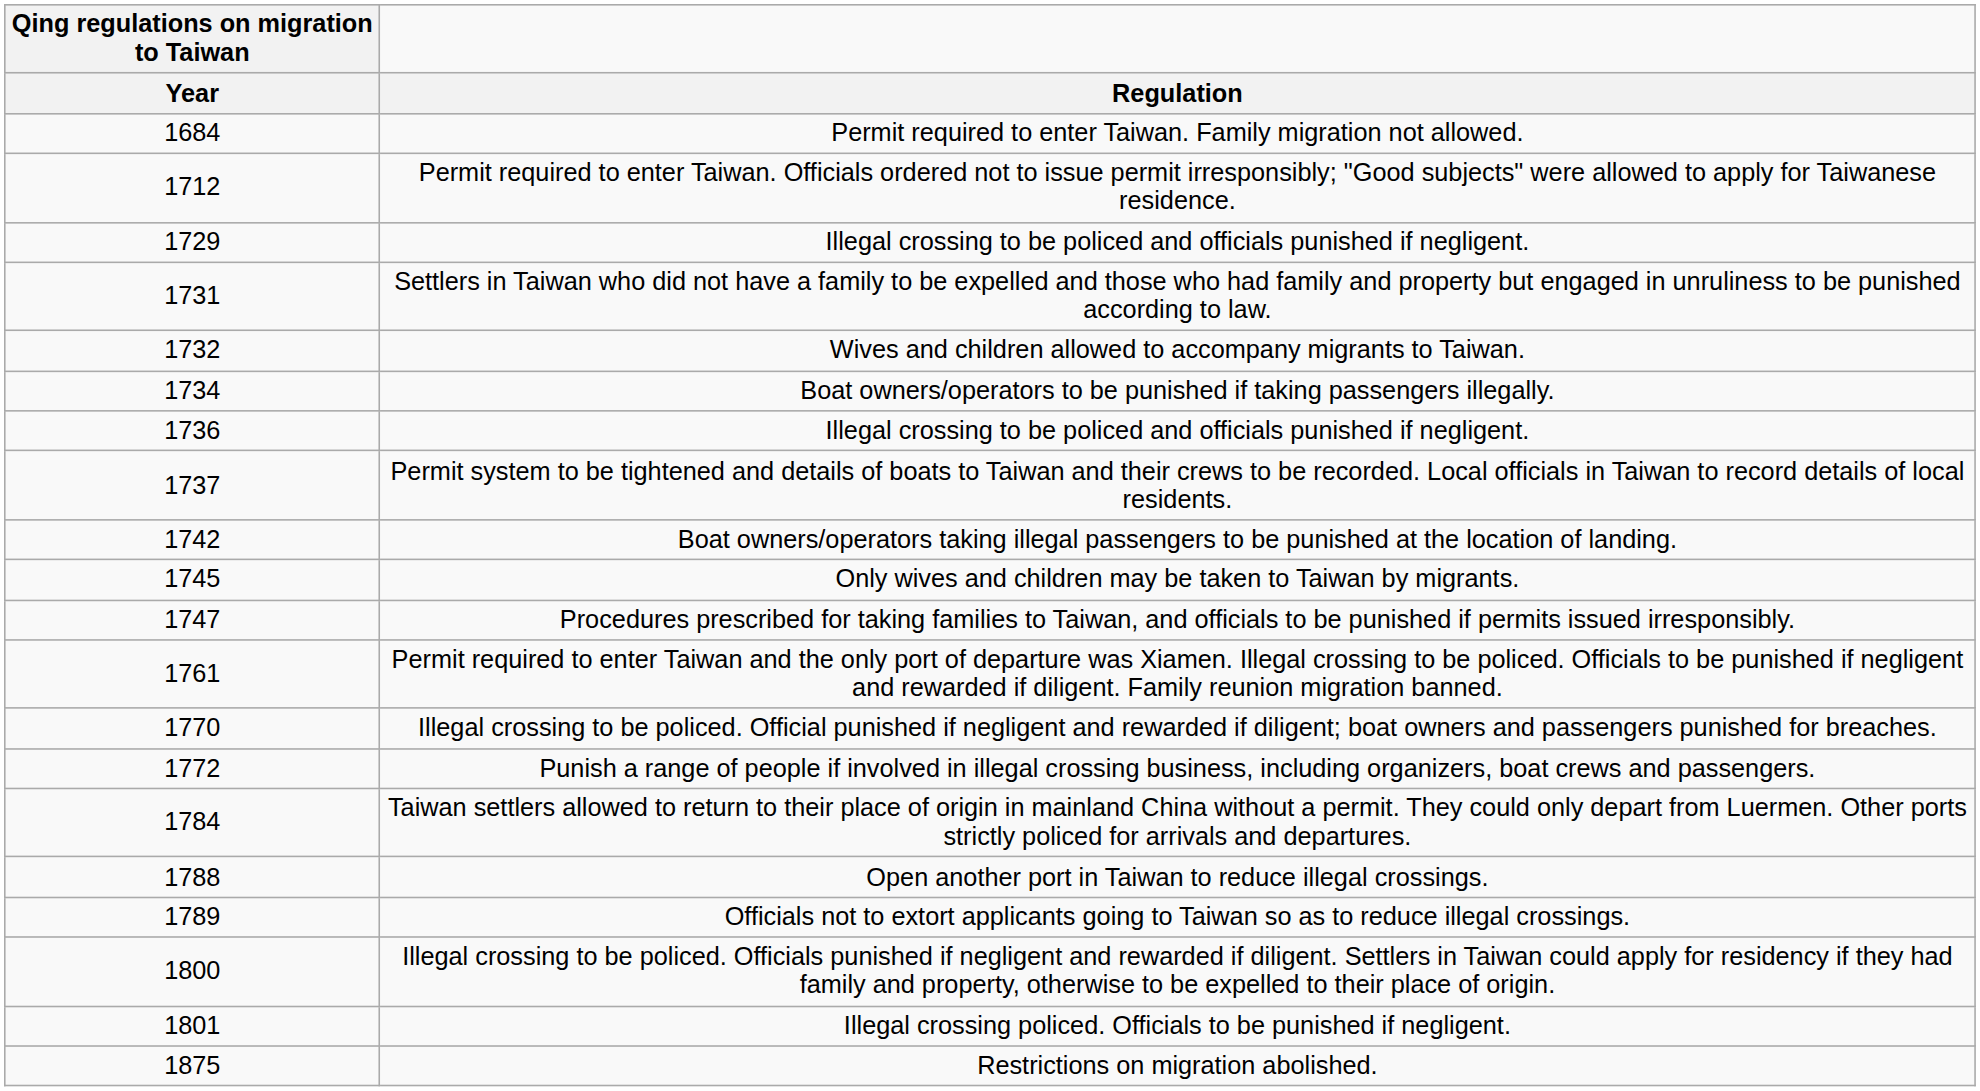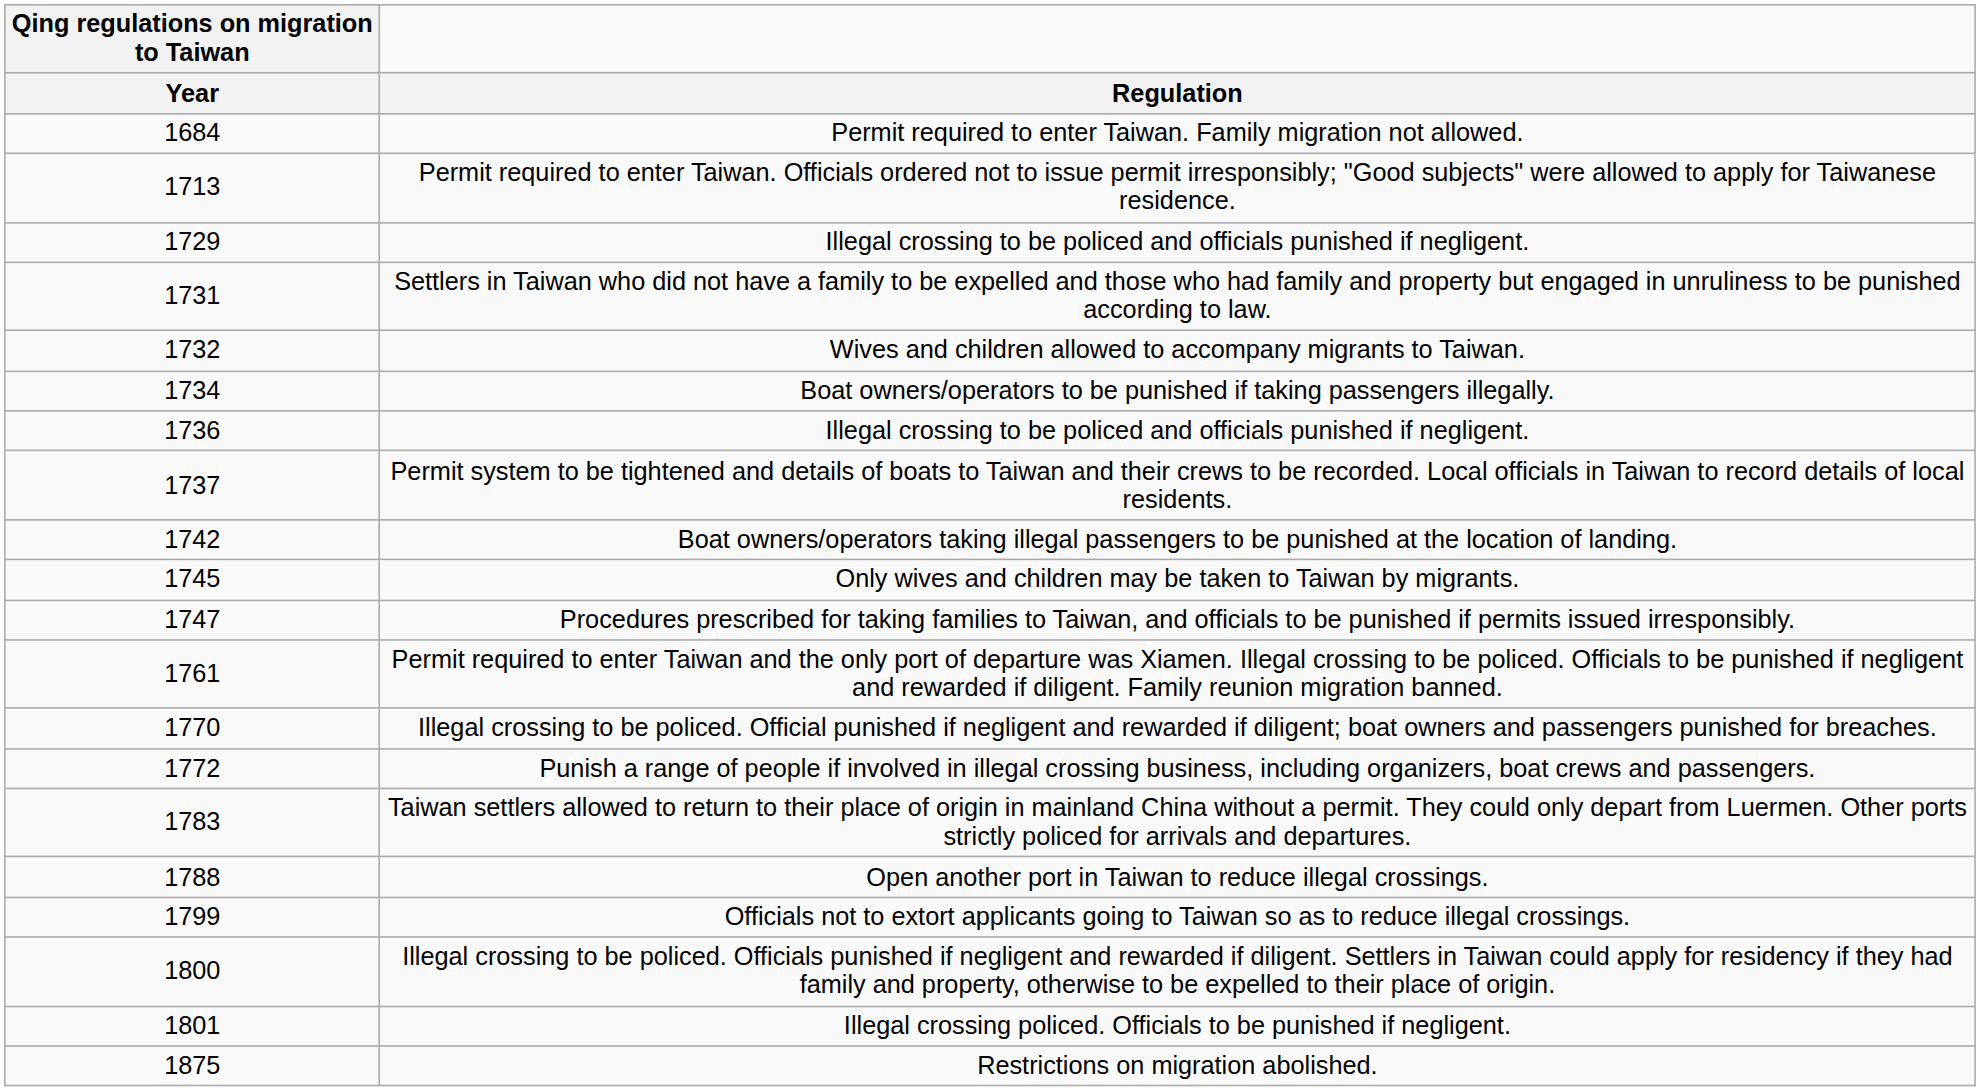row 4 | Qing regulations on migration to Taiwan / Year: 1712 -> 1713
row 17 | Qing regulations on migration to Taiwan / Year: 1784 -> 1783
row 19 | Qing regulations on migration to Taiwan / Year: 1789 -> 1799
